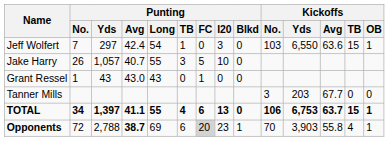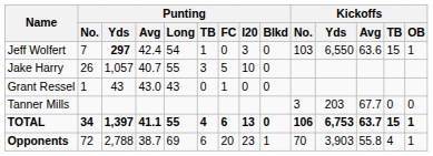Jeff Wolfert | Punting / Yds: normal -> bold
Opponents | Punting / Avg: bold -> normal
Opponents | Punting / FC: lightgrey background -> no background
